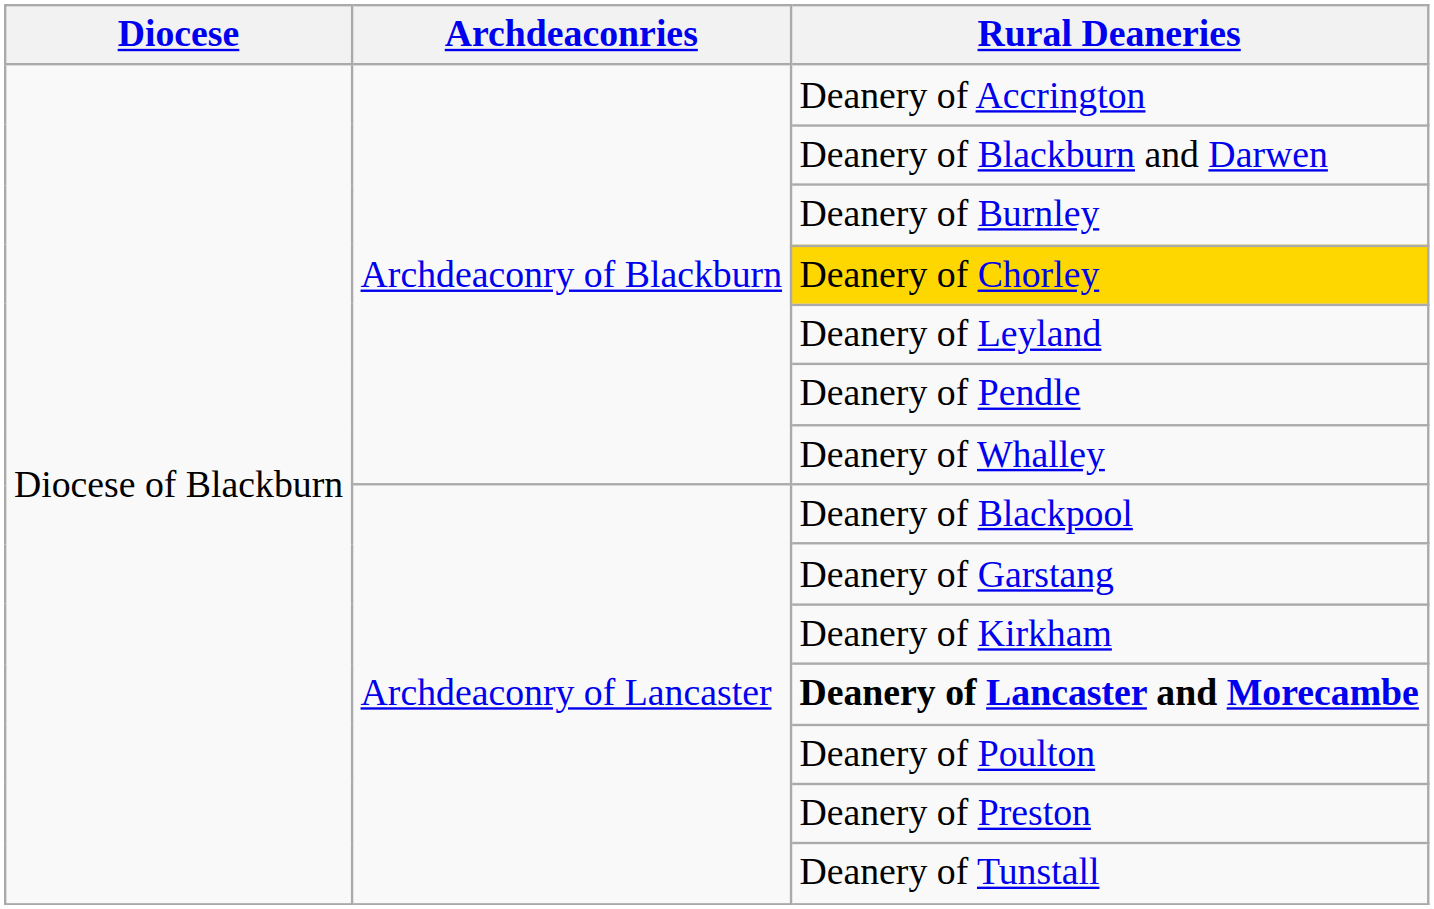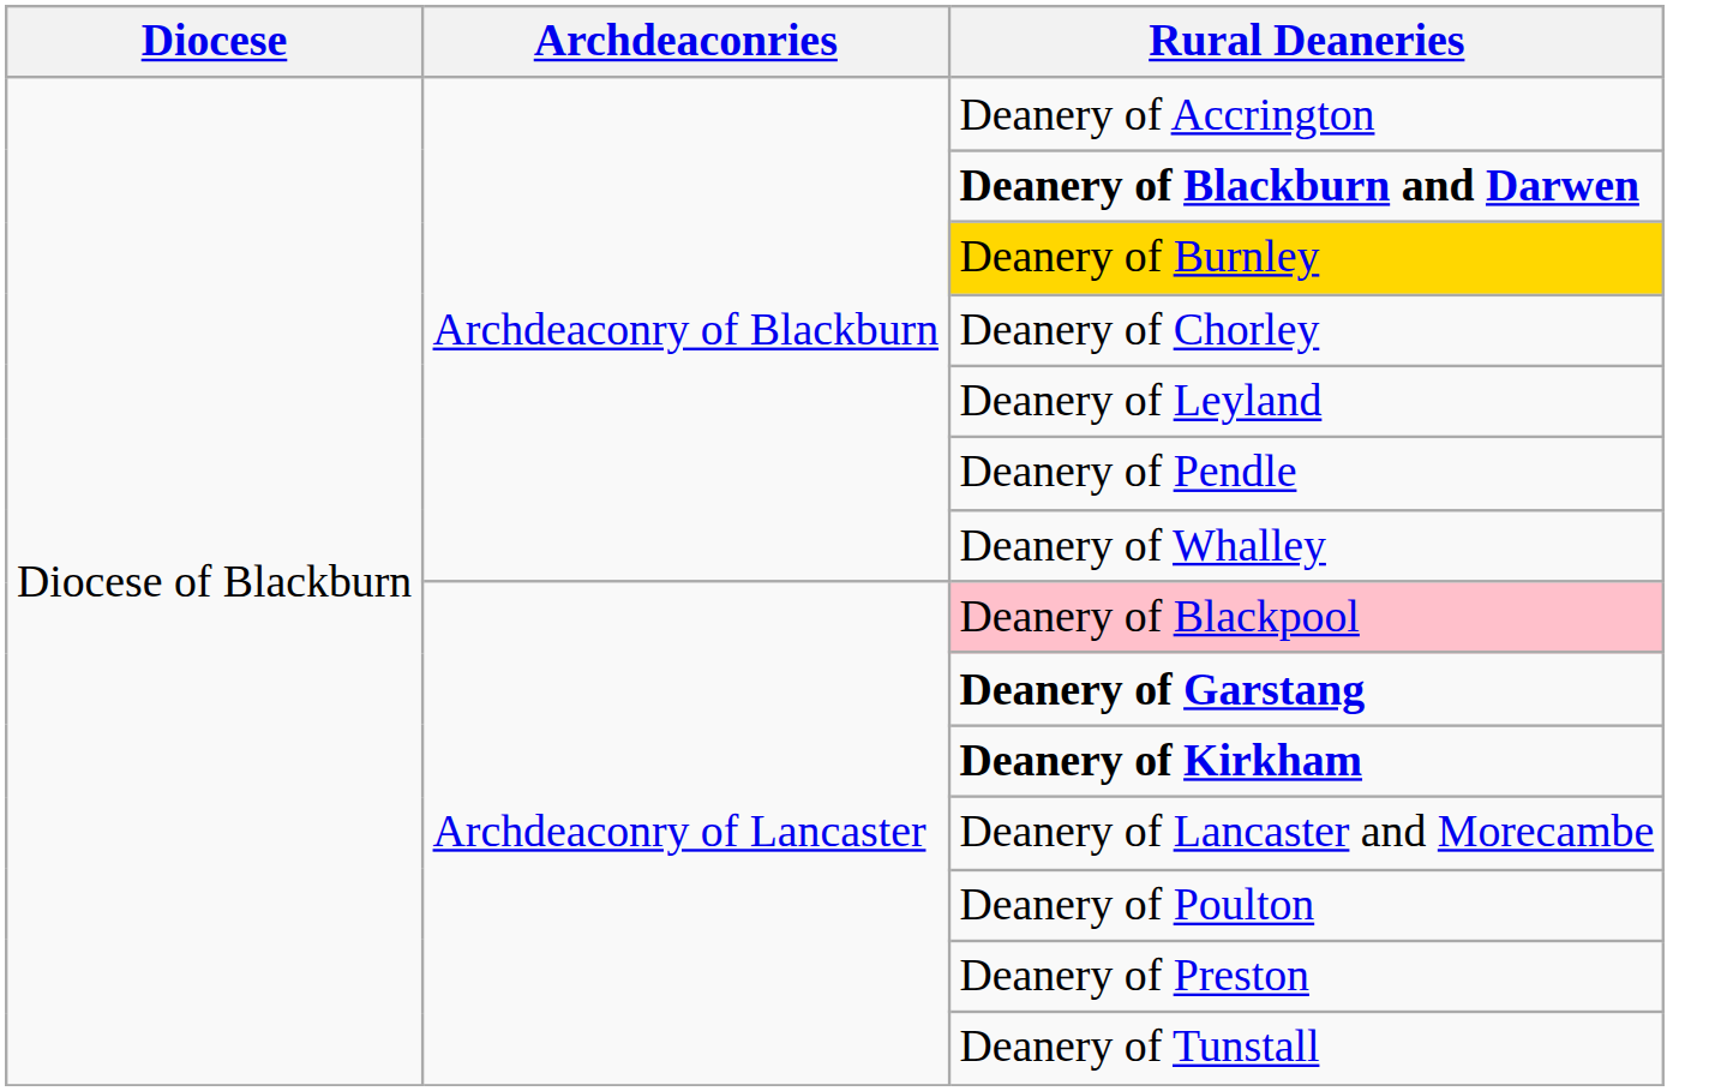Deanery of Blackburn and Darwen | Rural Deaneries: normal -> bold
Deanery of Burnley | Rural Deaneries: no background -> gold background
Deanery of Chorley | Rural Deaneries: gold background -> no background
Deanery of Blackpool | Rural Deaneries: no background -> pink background
Deanery of Garstang | Rural Deaneries: normal -> bold
Deanery of Kirkham | Rural Deaneries: normal -> bold
Deanery of Lancaster and Morecambe | Rural Deaneries: bold -> normal
